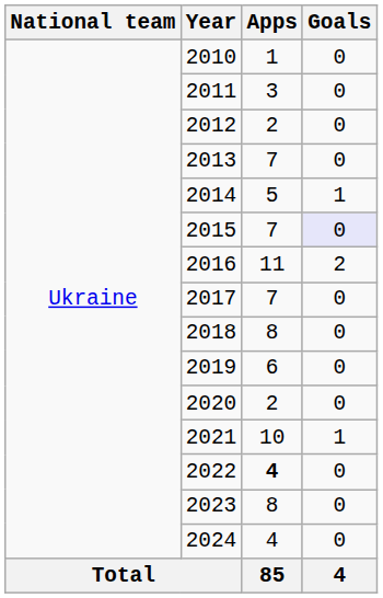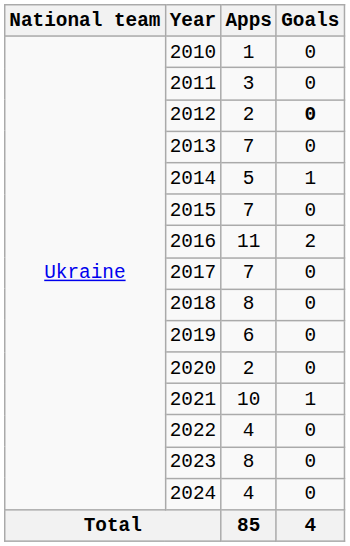2012 | Goals: normal -> bold
2015 | Goals: lavender background -> no background
2022 | Apps: bold -> normal
